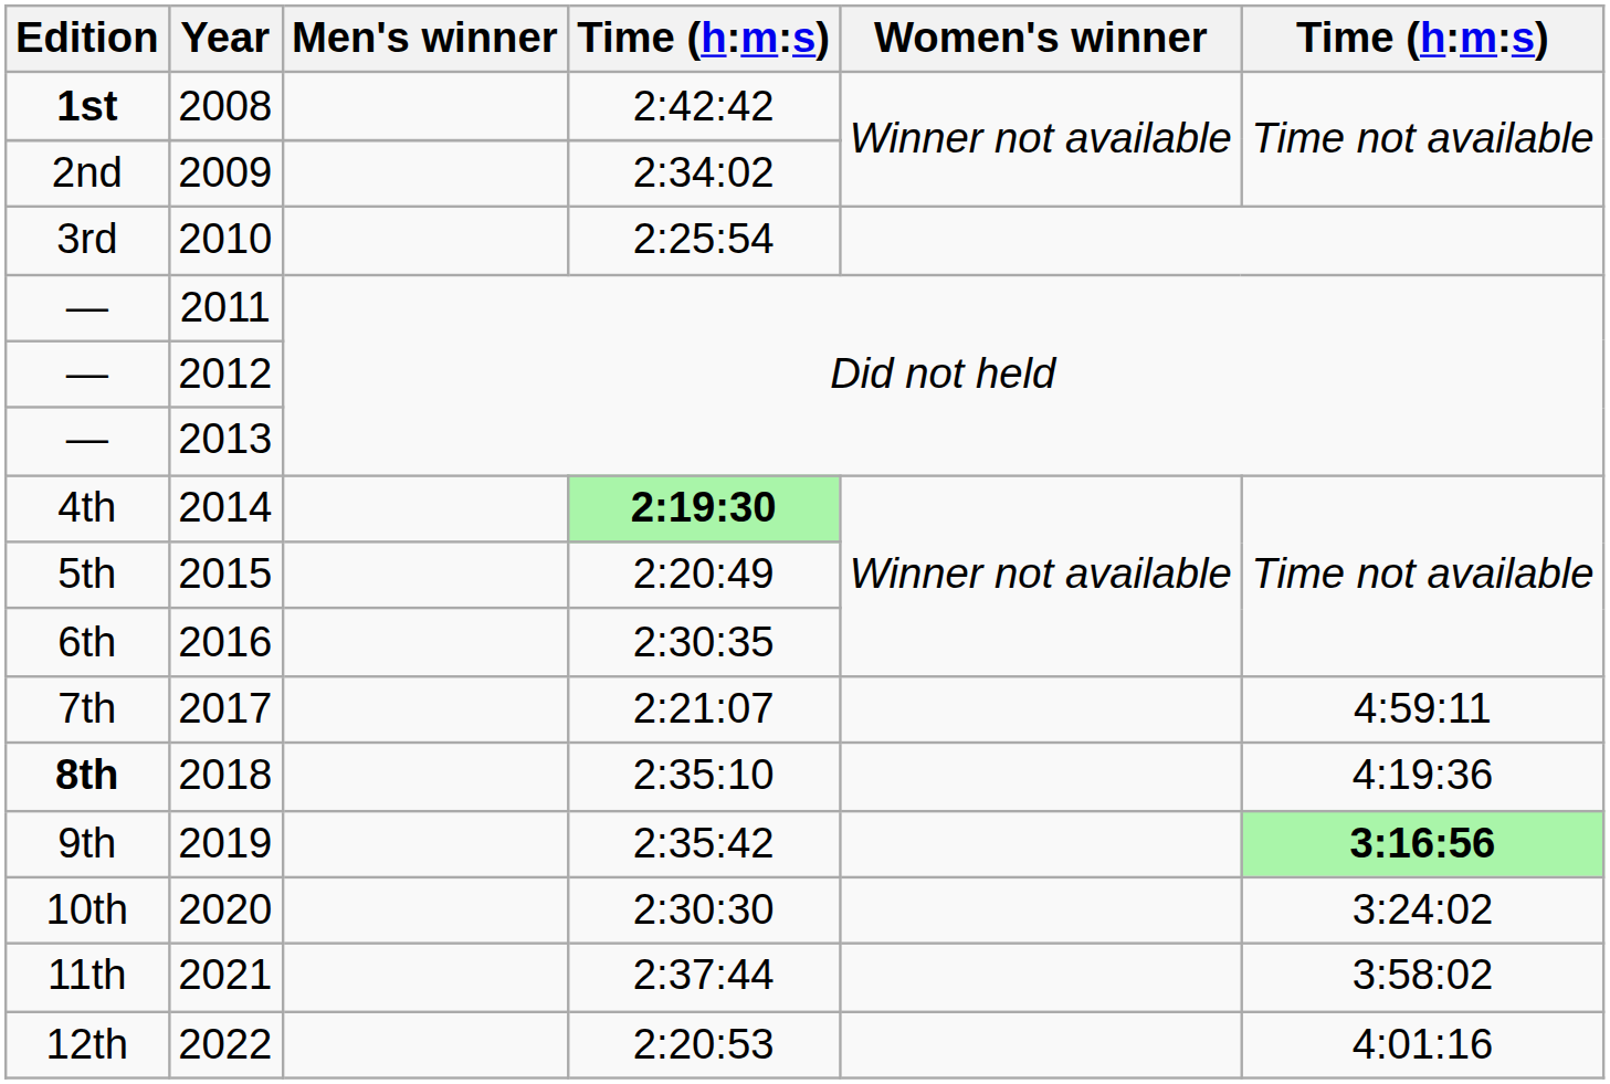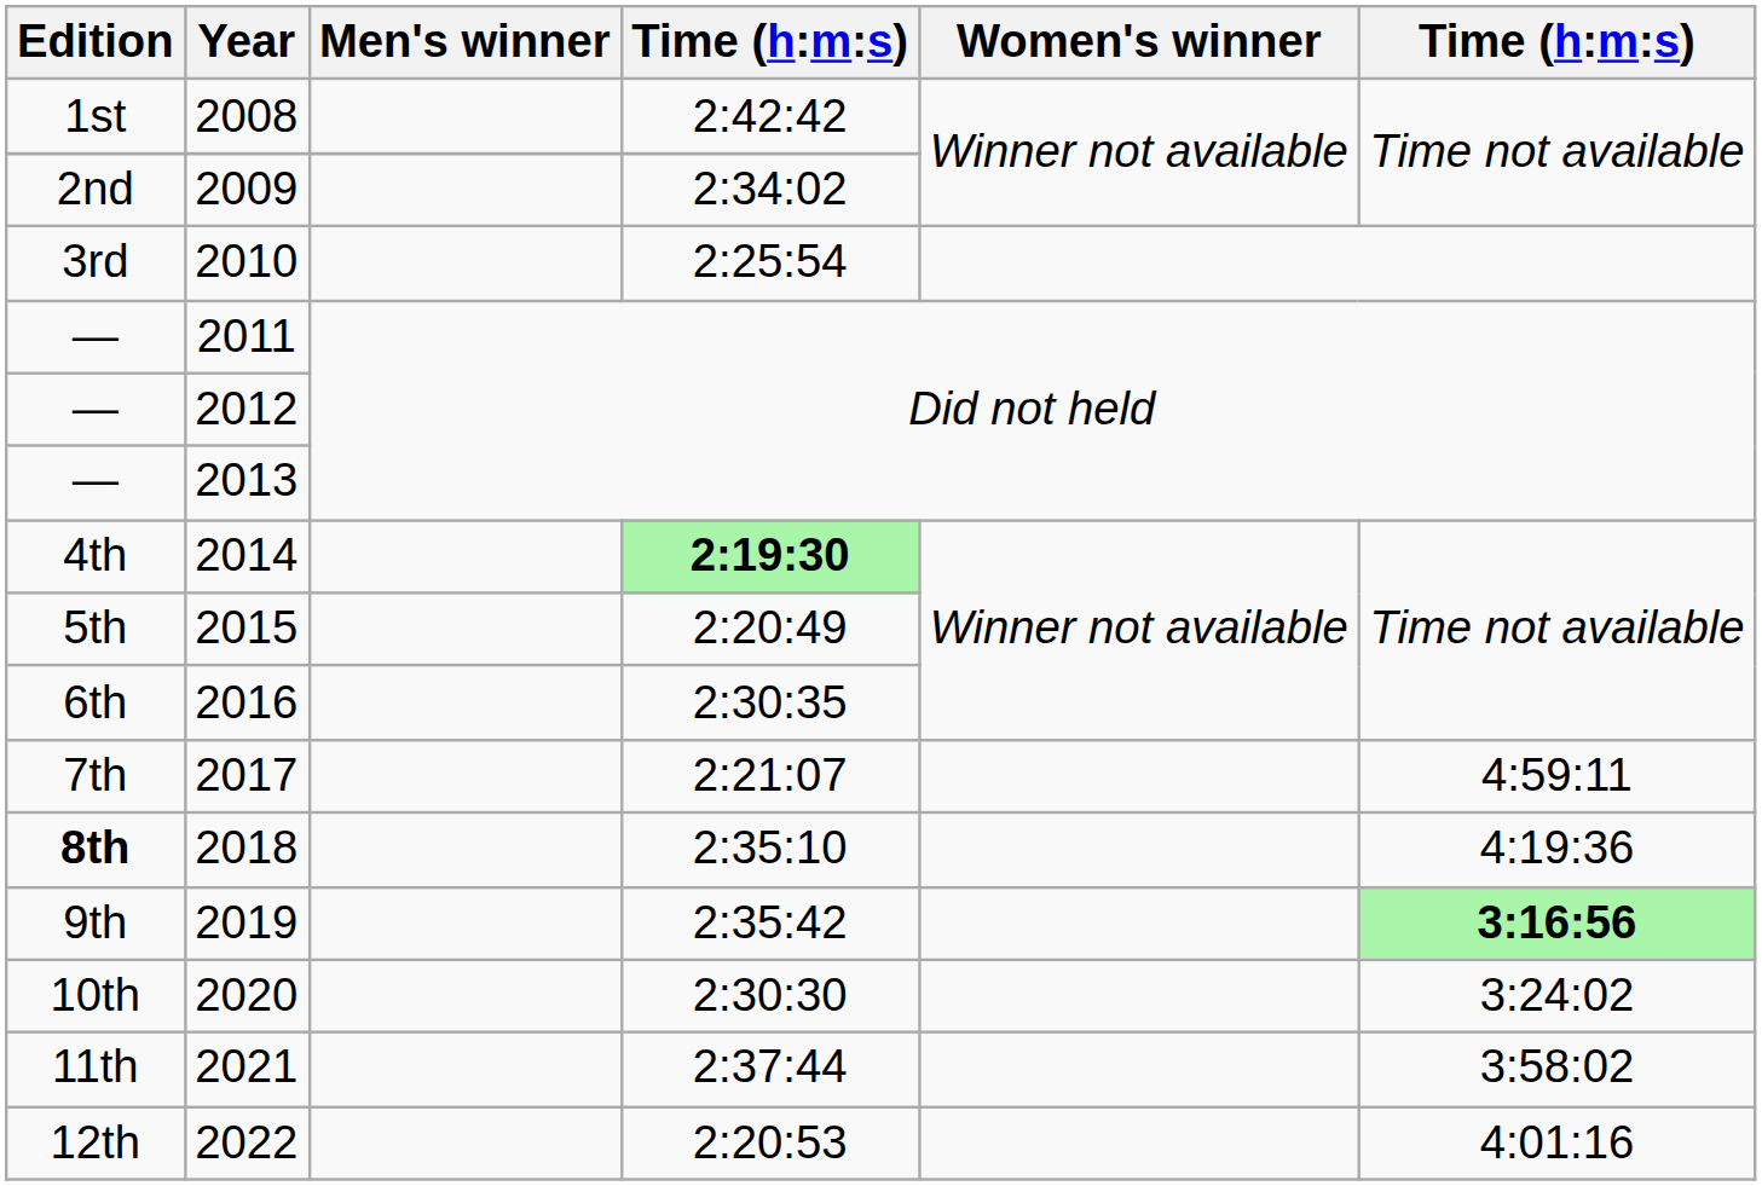2008 | Edition: bold -> normal
